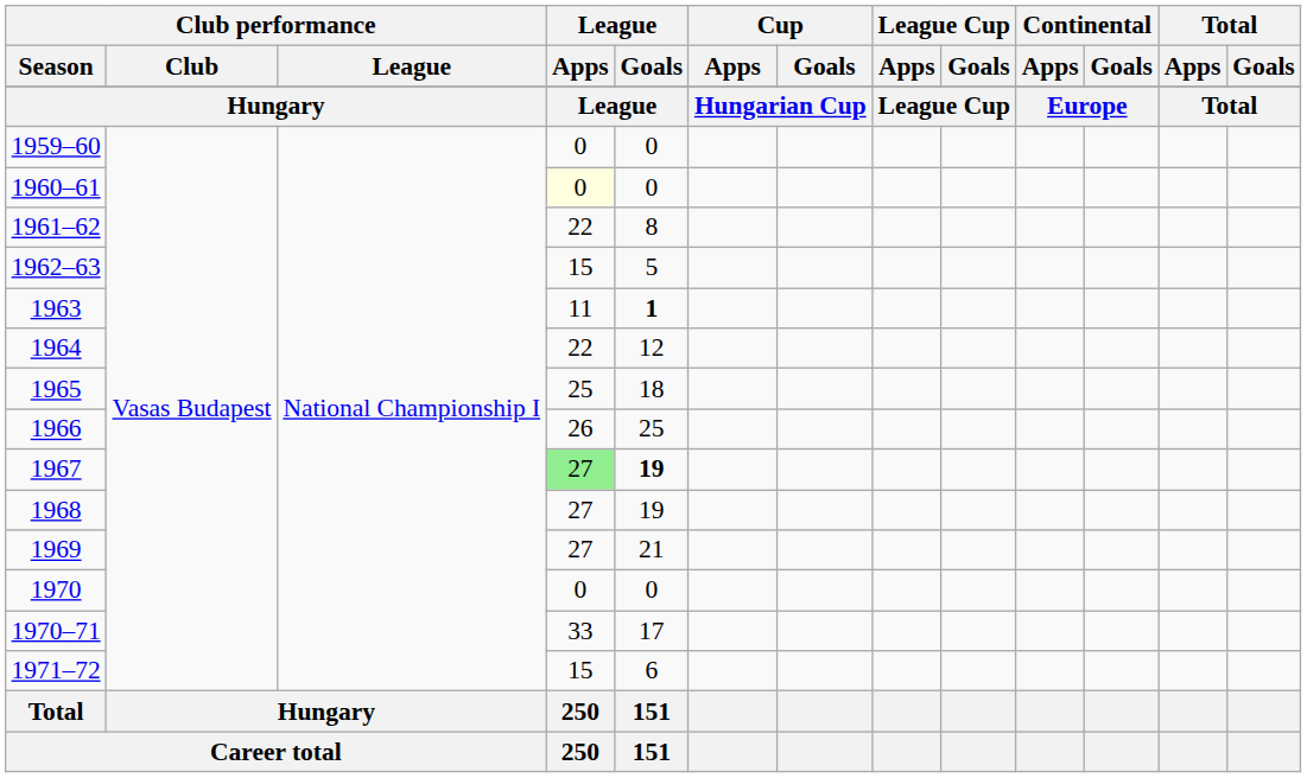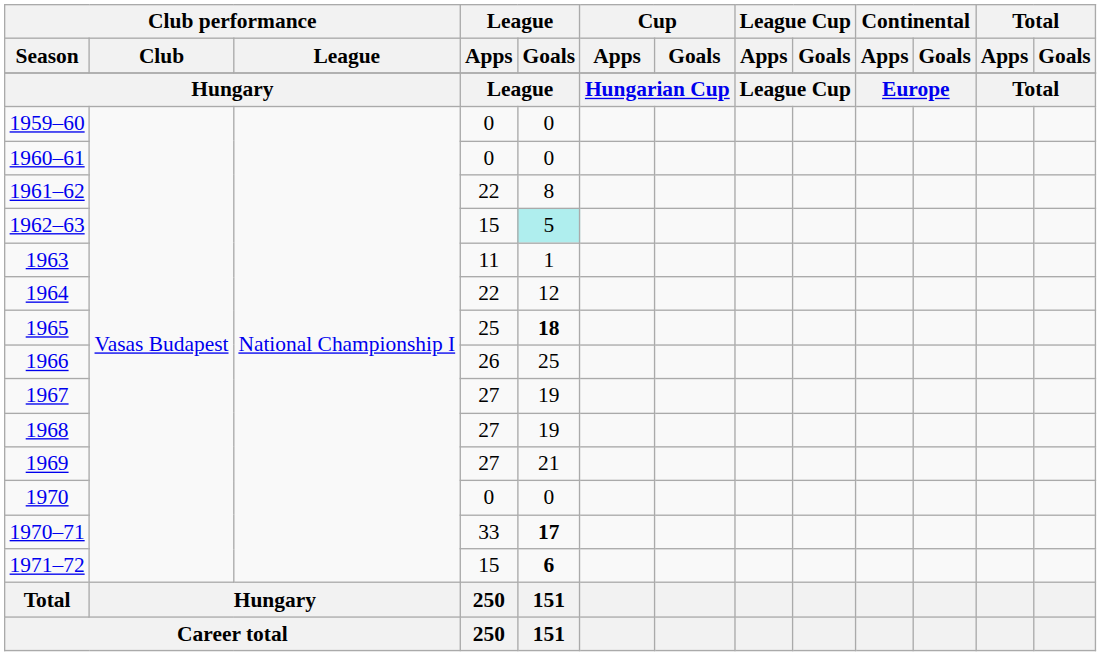1960–61 | League / Apps: lightyellow background -> no background
1962–63 | League / Goals: no background -> paleturquoise background
1963 | League / Goals: bold -> normal
1965 | League / Goals: normal -> bold
1967 | League / Apps: lightgreen background -> no background
1967 | League / Goals: bold -> normal
1970–71 | League / Goals: normal -> bold
1971–72 | League / Goals: normal -> bold
